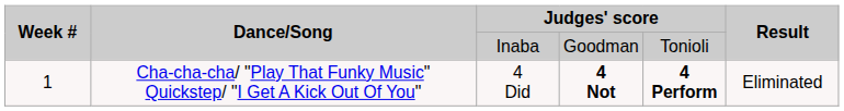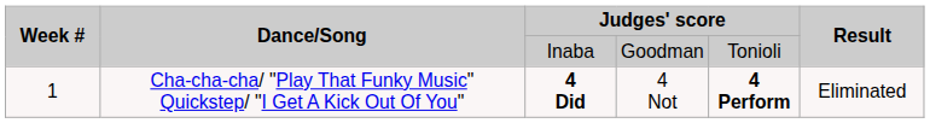1 | column 3: normal -> bold
1 | column 4: bold -> normal
